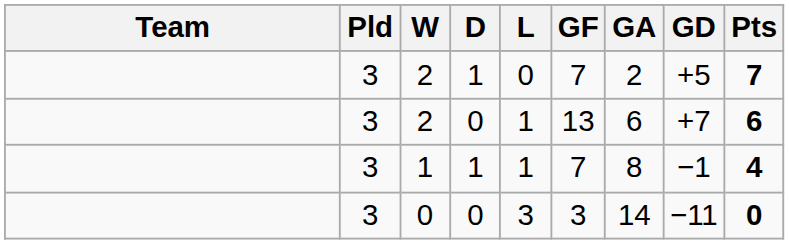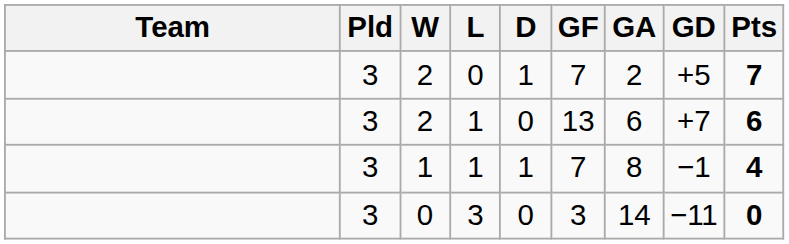columns swapped: D <-> L
